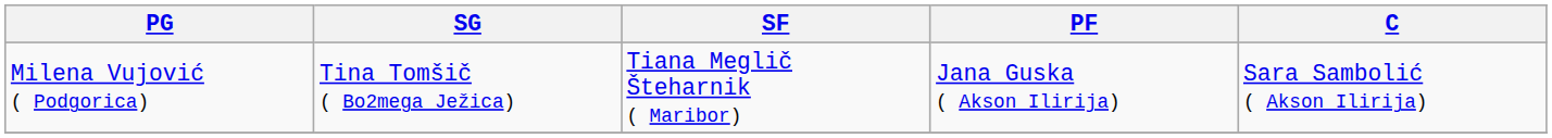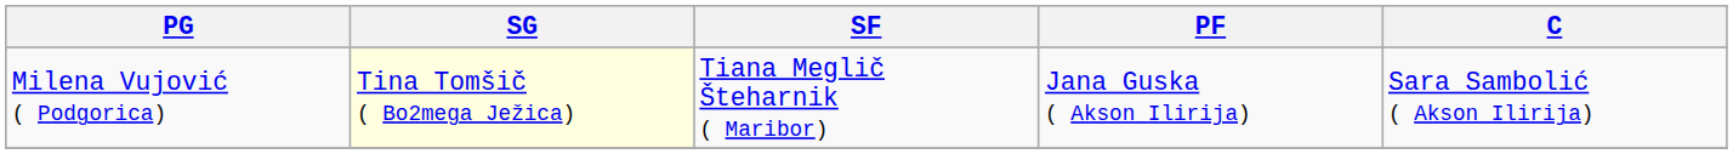Milena Vujović ( Podgorica) | SG: no background -> lightyellow background
